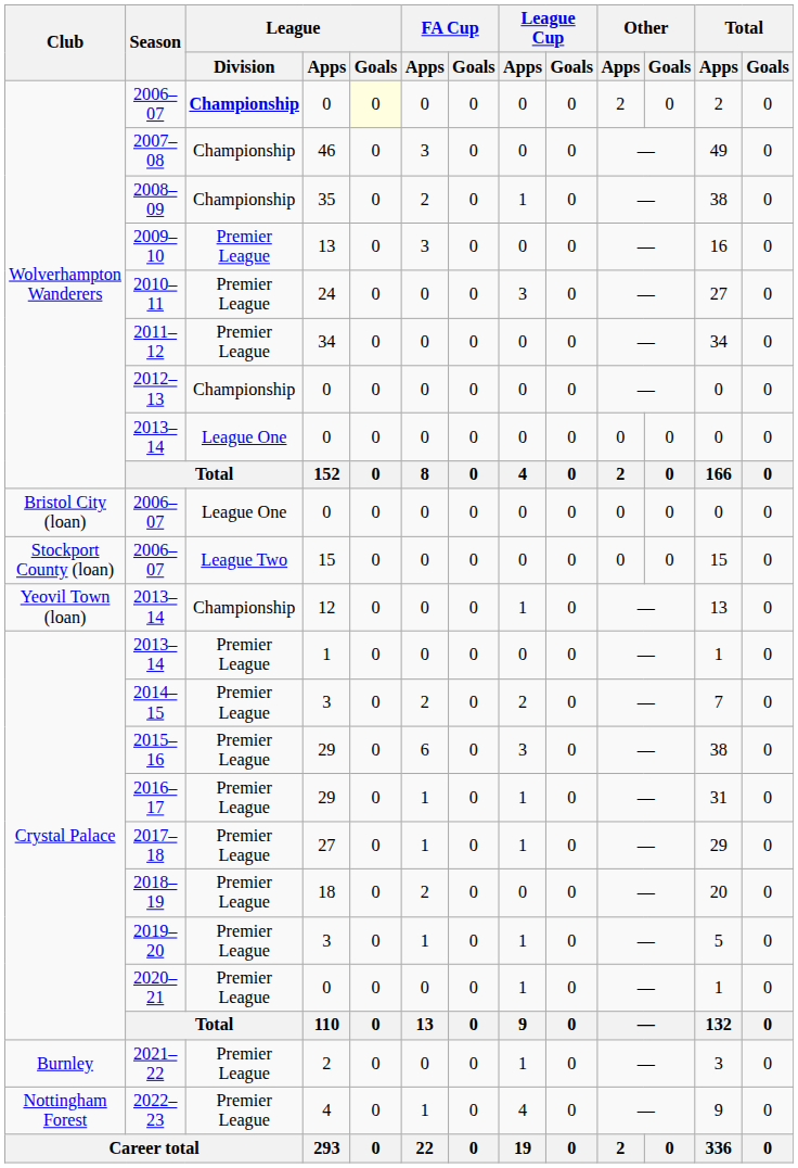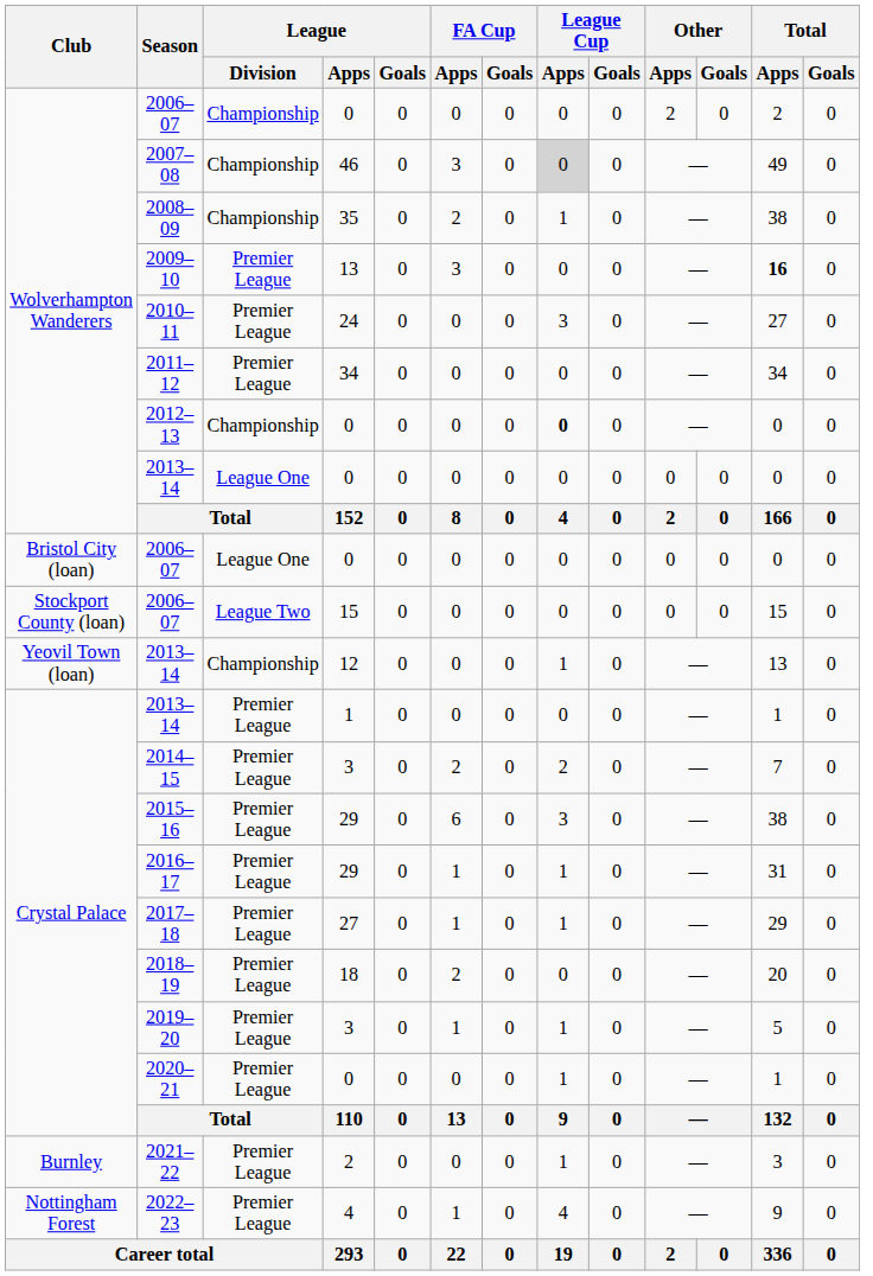Wolverhampton Wanderers / 2006–07 | League / Division: bold -> normal
Wolverhampton Wanderers / 2006–07 | League / Goals: lightyellow background -> no background
2007–08 | League Cup / Apps: no background -> lightgrey background
2009–10 | Total / Apps: normal -> bold
2012–13 | League Cup / Apps: normal -> bold
